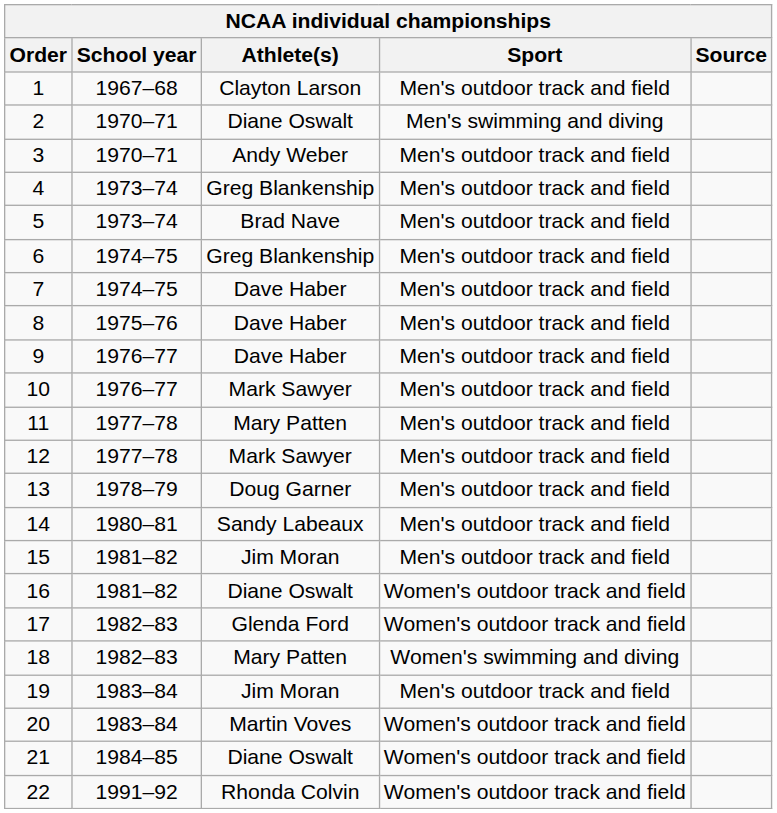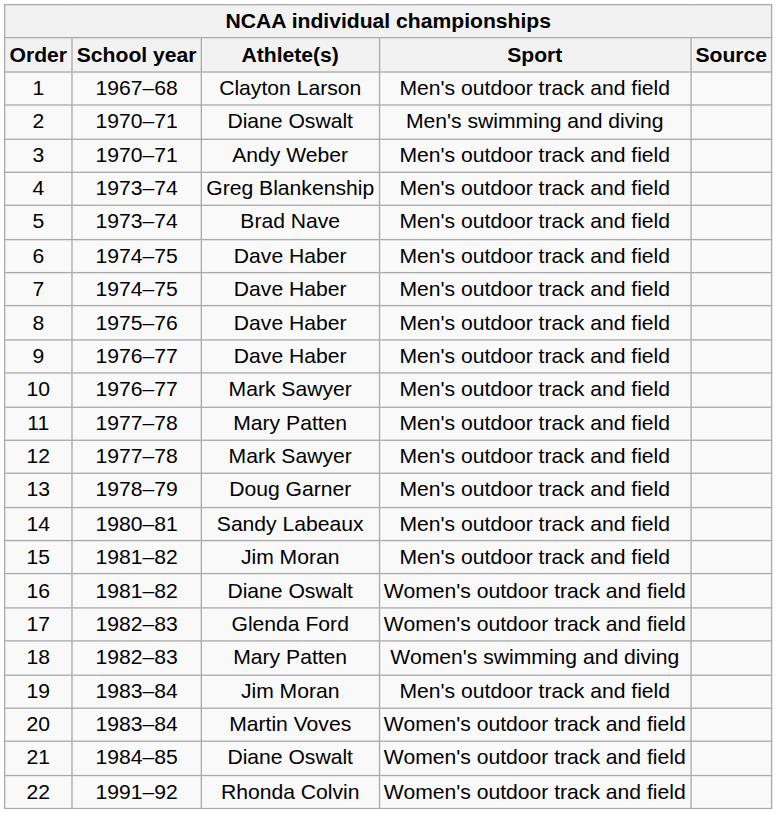6 | Athlete(s): Greg Blankenship -> Dave Haber
